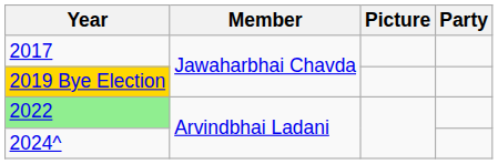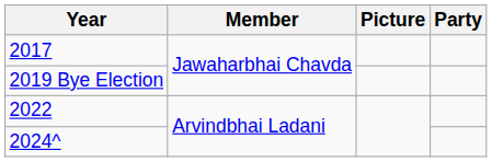2019 Bye Election | Year: gold background -> no background
2022 | Year: lightgreen background -> no background
